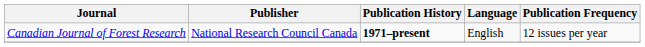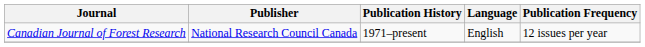Canadian Journal of Forest Research | Publication History: bold -> normal
